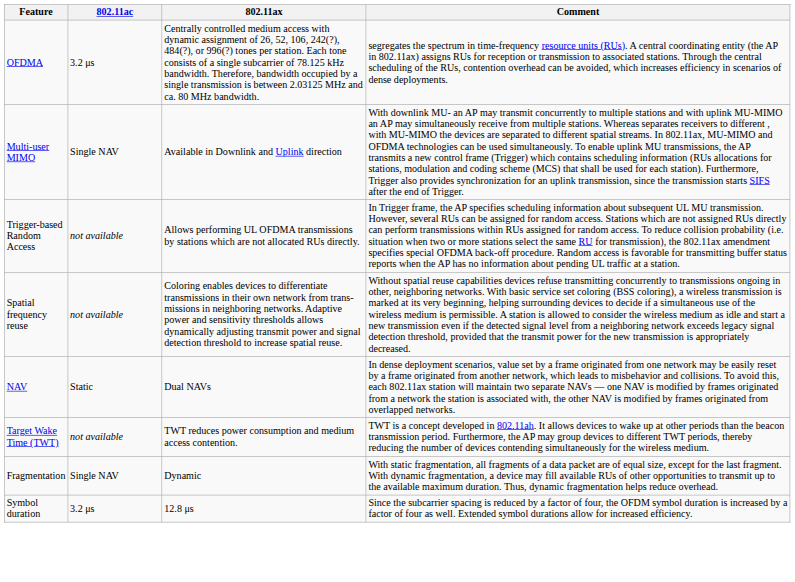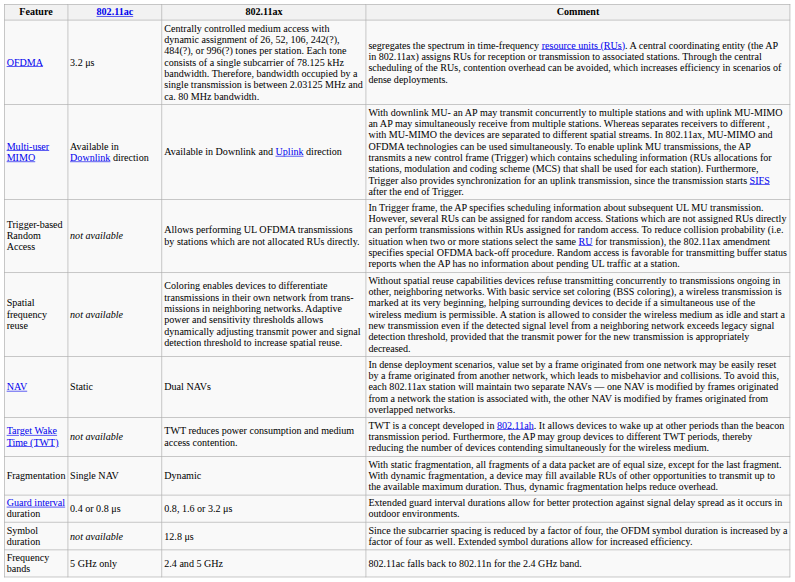Multi-user MIMO | 802.11ac: Single NAV -> Available in Downlink direction
+ row: Guard interval duration | 0.4 or 0.8 μs | 0.8, 1.6 or 3.2 μs | Extended guard interval durations allow for better protection against signal delay spread as it occurs in outdoor environments.
Symbol duration | 802.11ac: 3.2 μs -> not available
+ row: Frequency bands | 5 GHz only | 2.4 and 5 GHz | 802.11ac falls back to 802.11n for the 2.4 GHz band.
